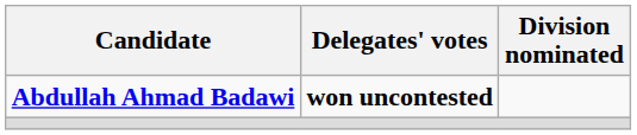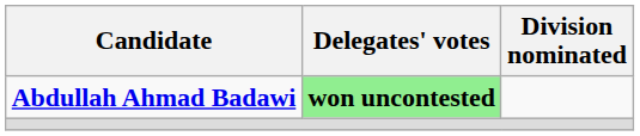Abdullah Ahmad Badawi | Delegates' votes: no background -> lightgreen background
